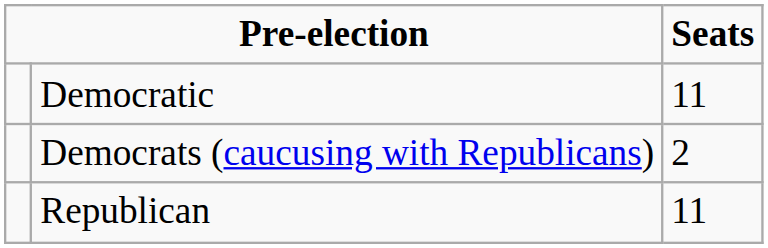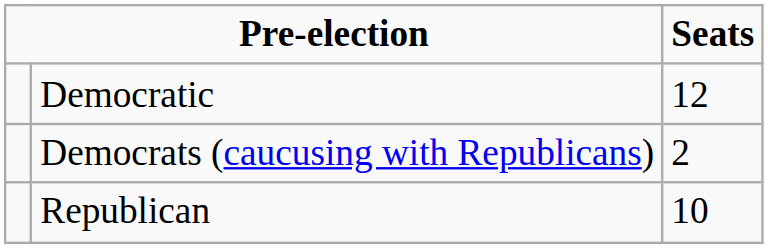Democratic | column 3: 11 -> 12
Republican | column 3: 11 -> 10
